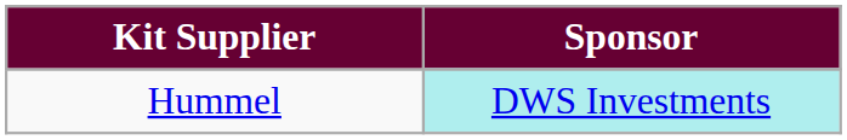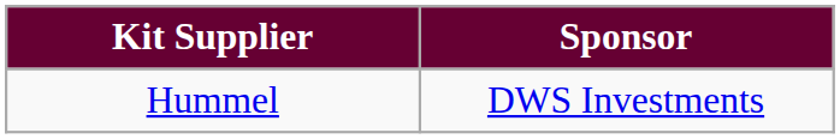Hummel | Sponsor: paleturquoise background -> no background
